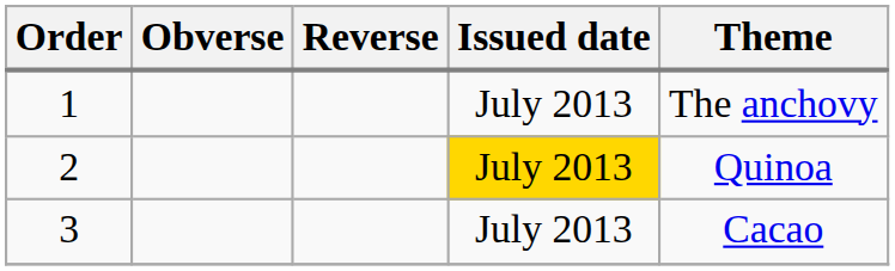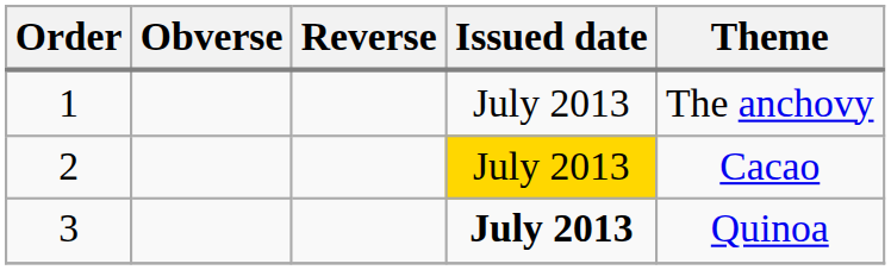2 | Theme: Quinoa -> Cacao
3 | Issued date: normal -> bold
3 | Theme: Cacao -> Quinoa
